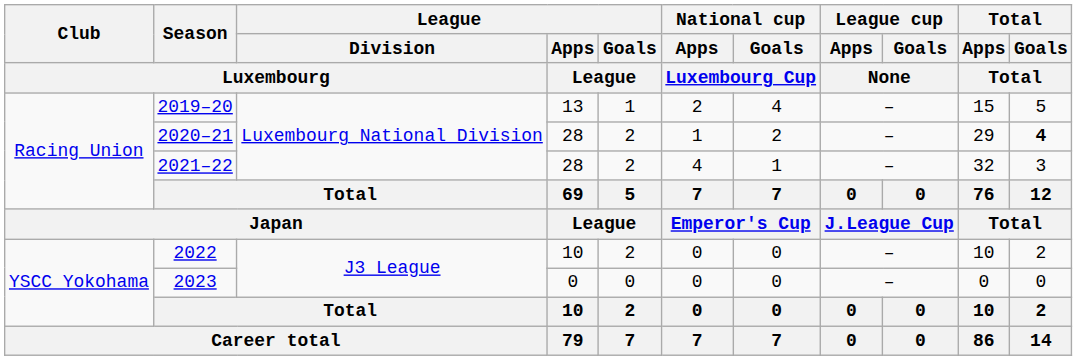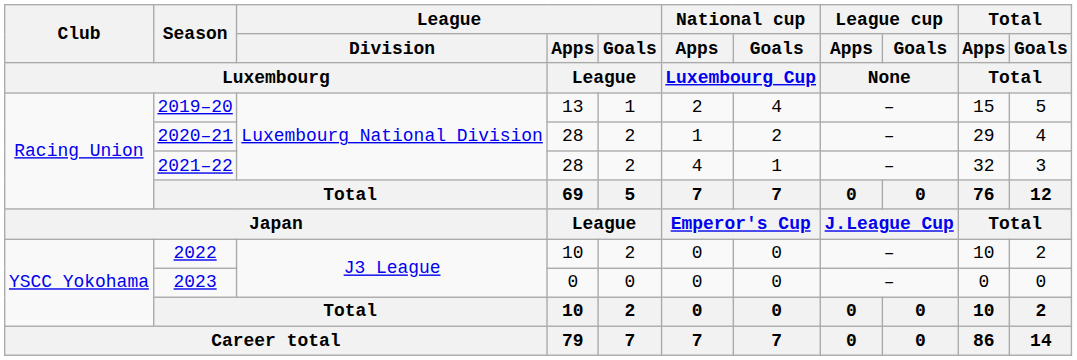2020–21 | Total / Goals / Total: bold -> normal
